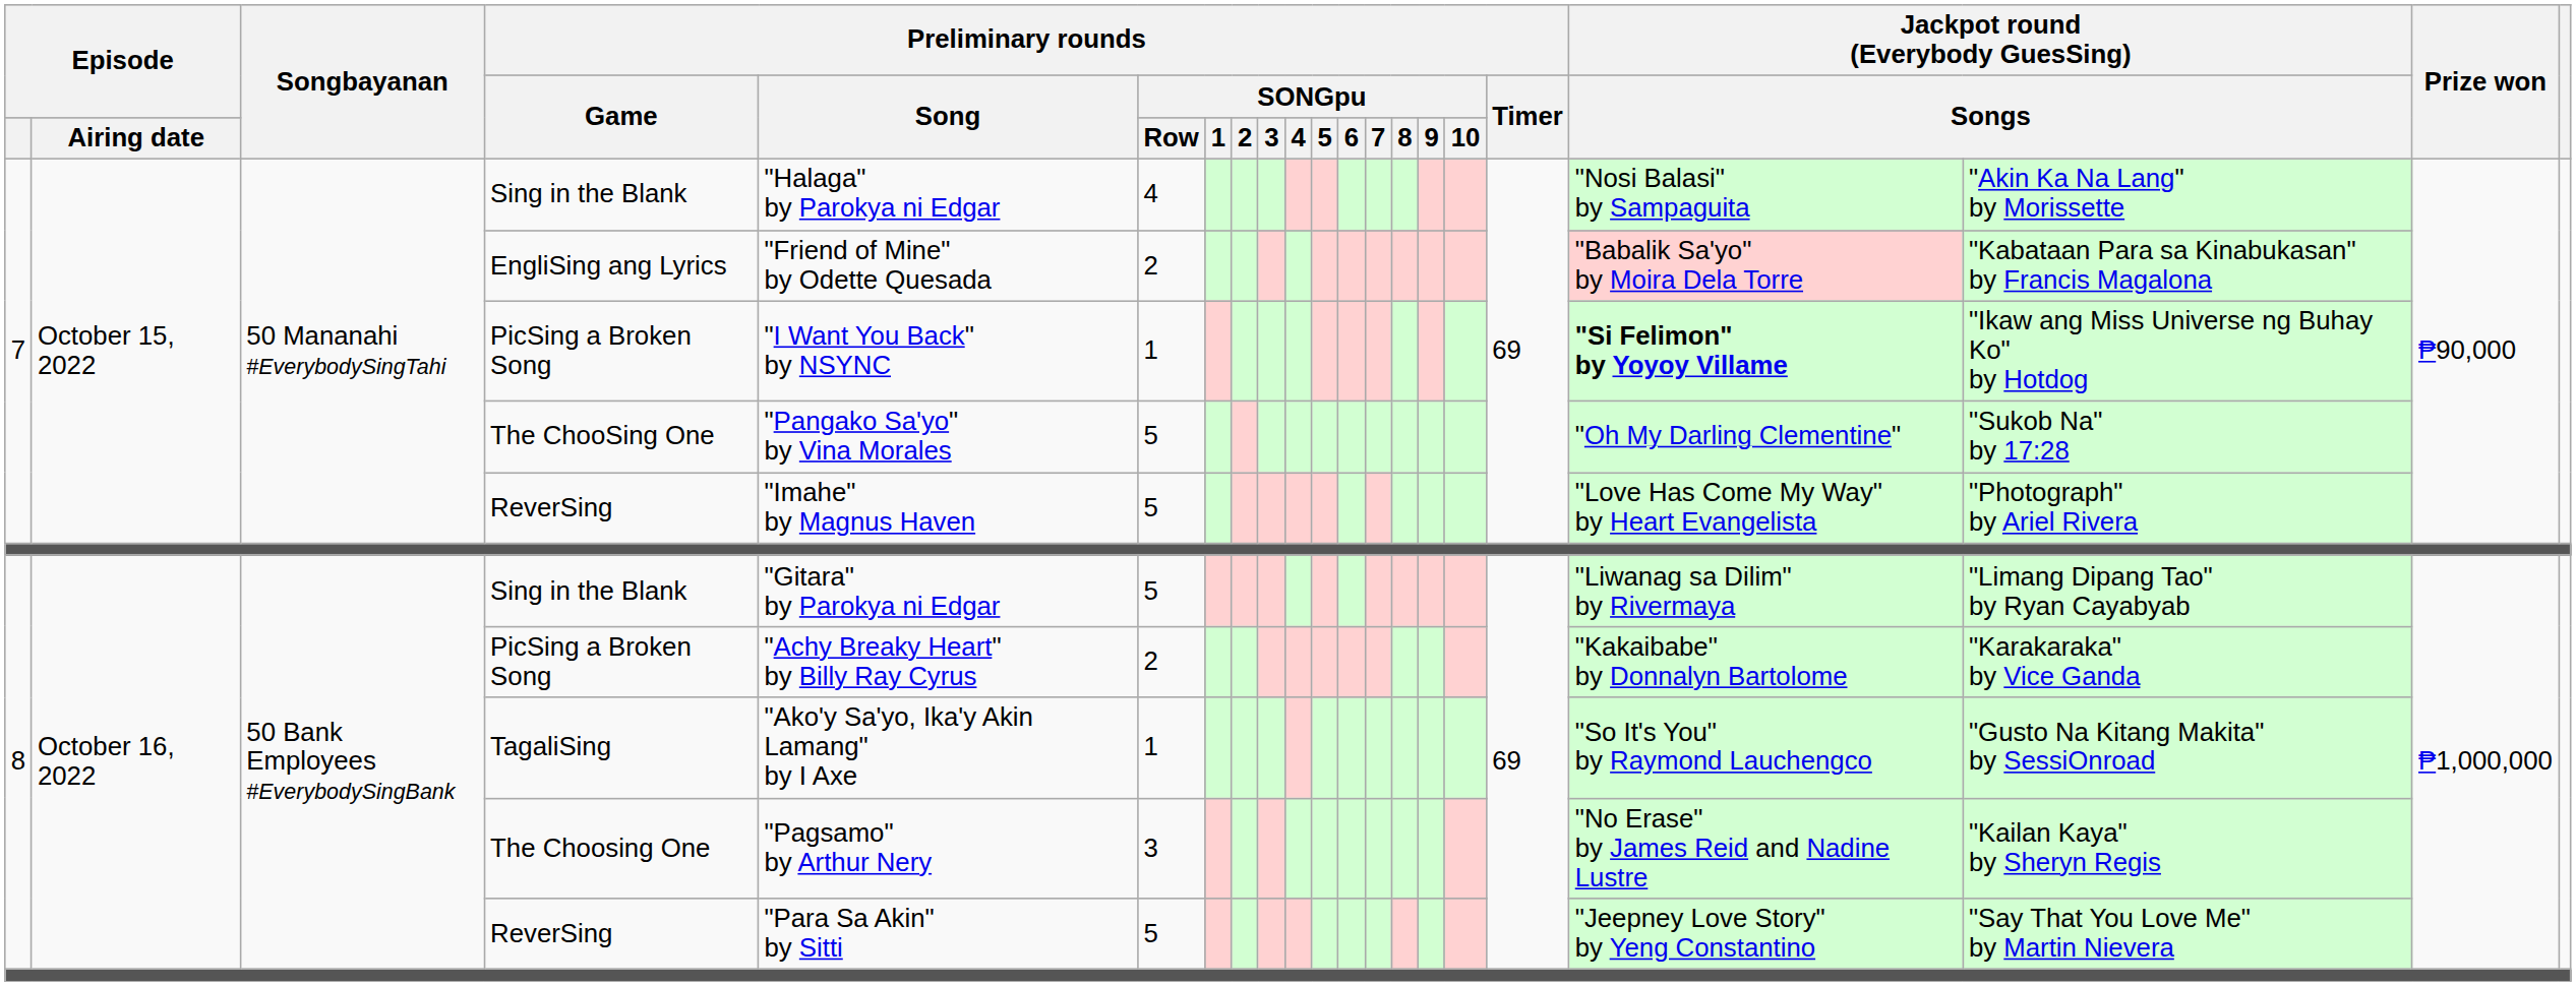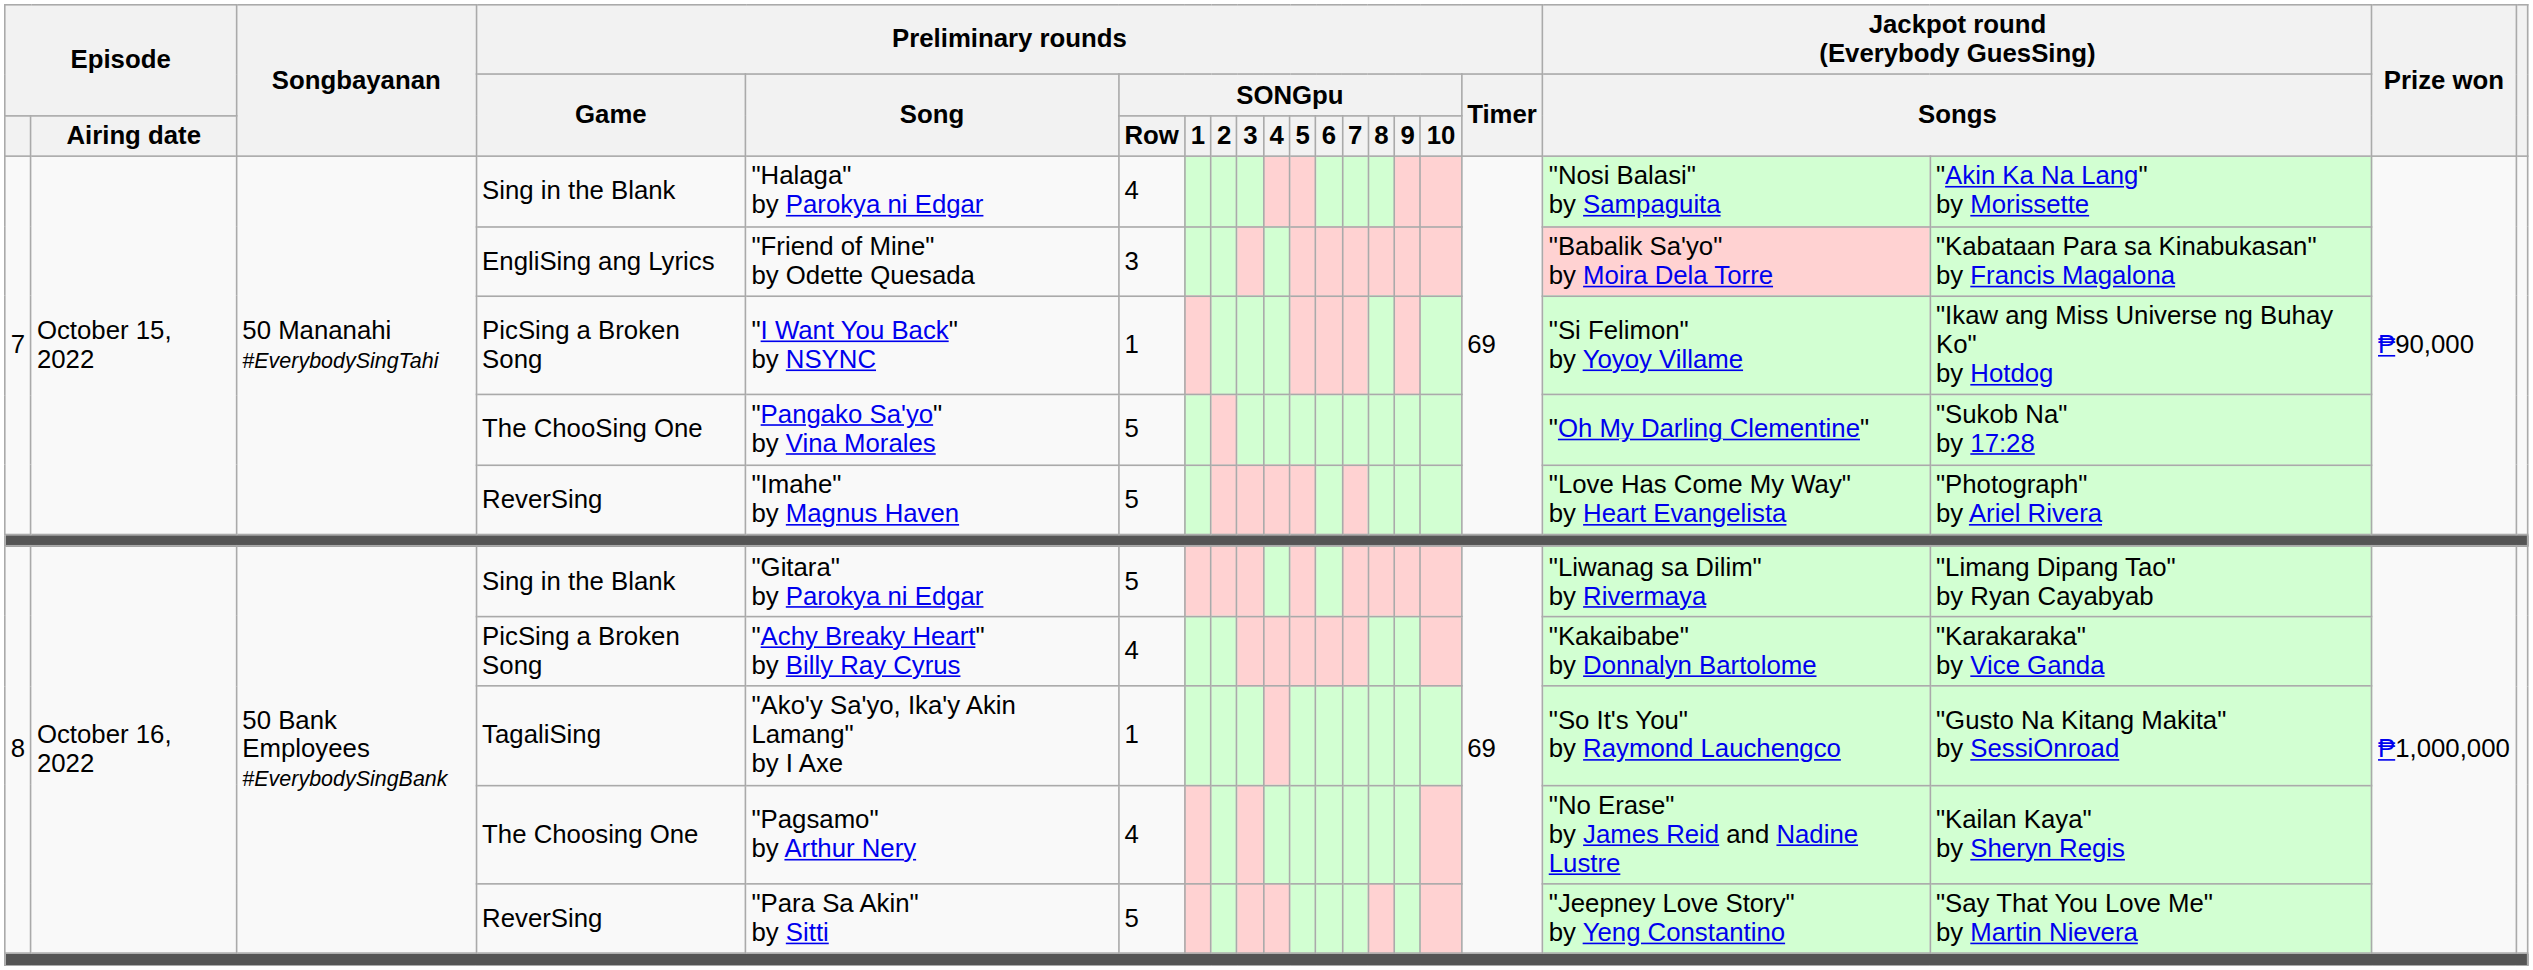EngliSing ang Lyrics | Preliminary rounds / SONGpu / Row: 2 -> 3
7 / PicSing a Broken Song | column 18: bold -> normal
8 / PicSing a Broken Song | Preliminary rounds / SONGpu / Row: 2 -> 4
The Choosing One | Preliminary rounds / SONGpu / Row: 3 -> 4
